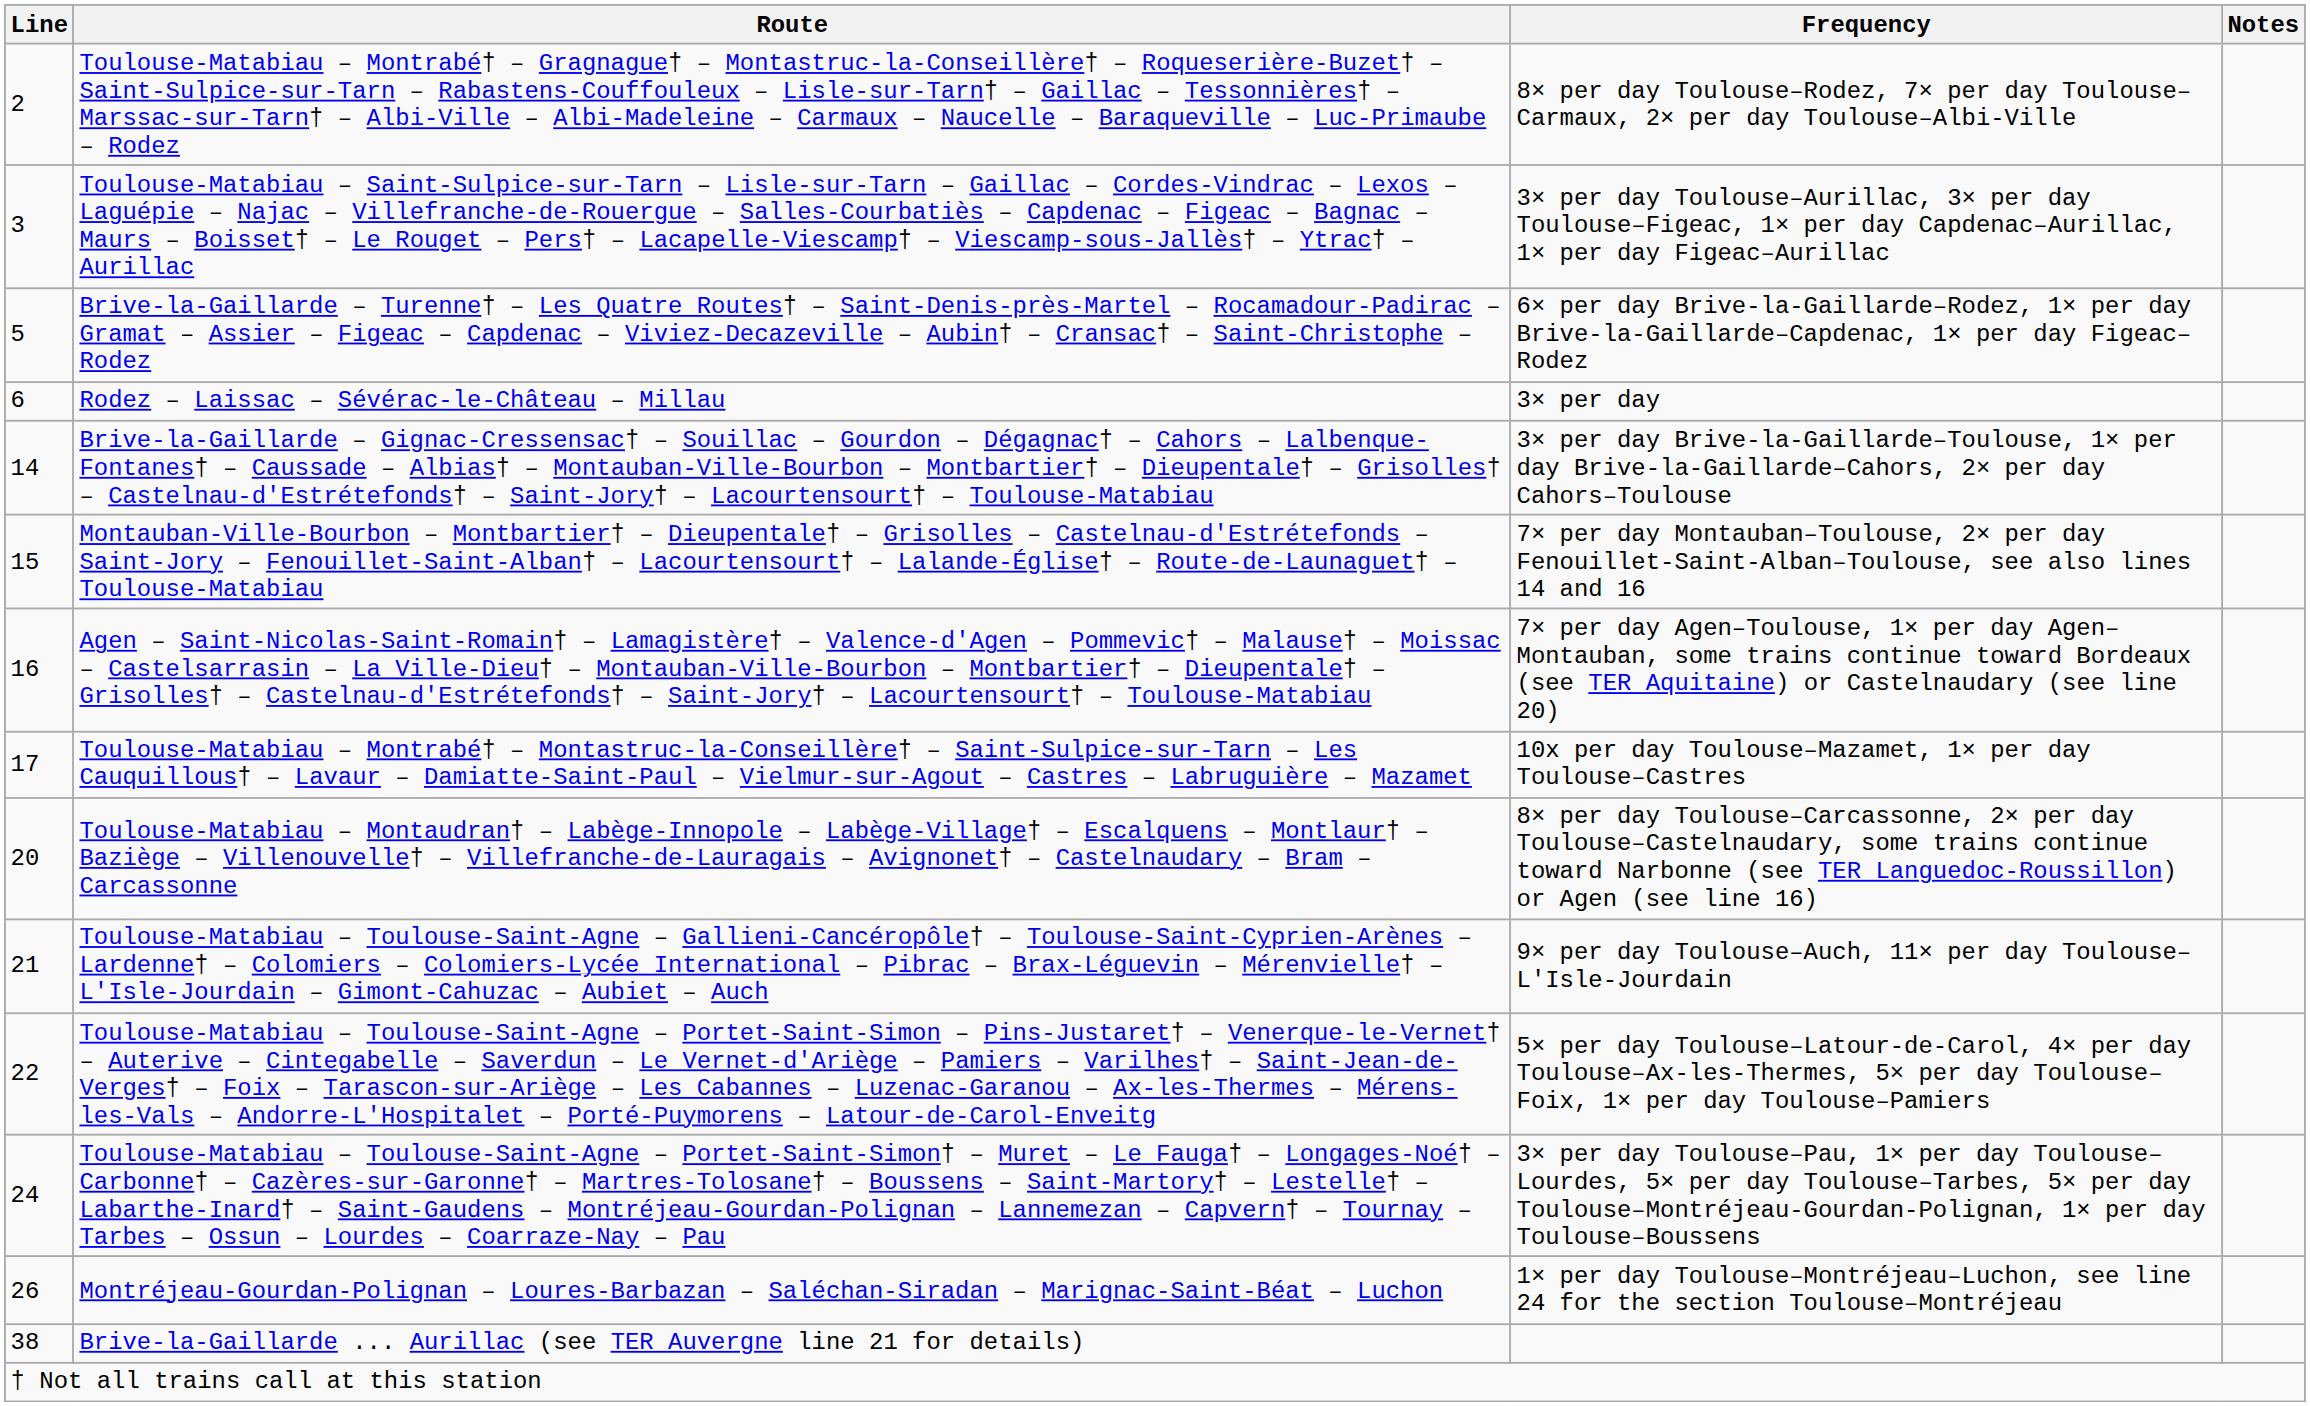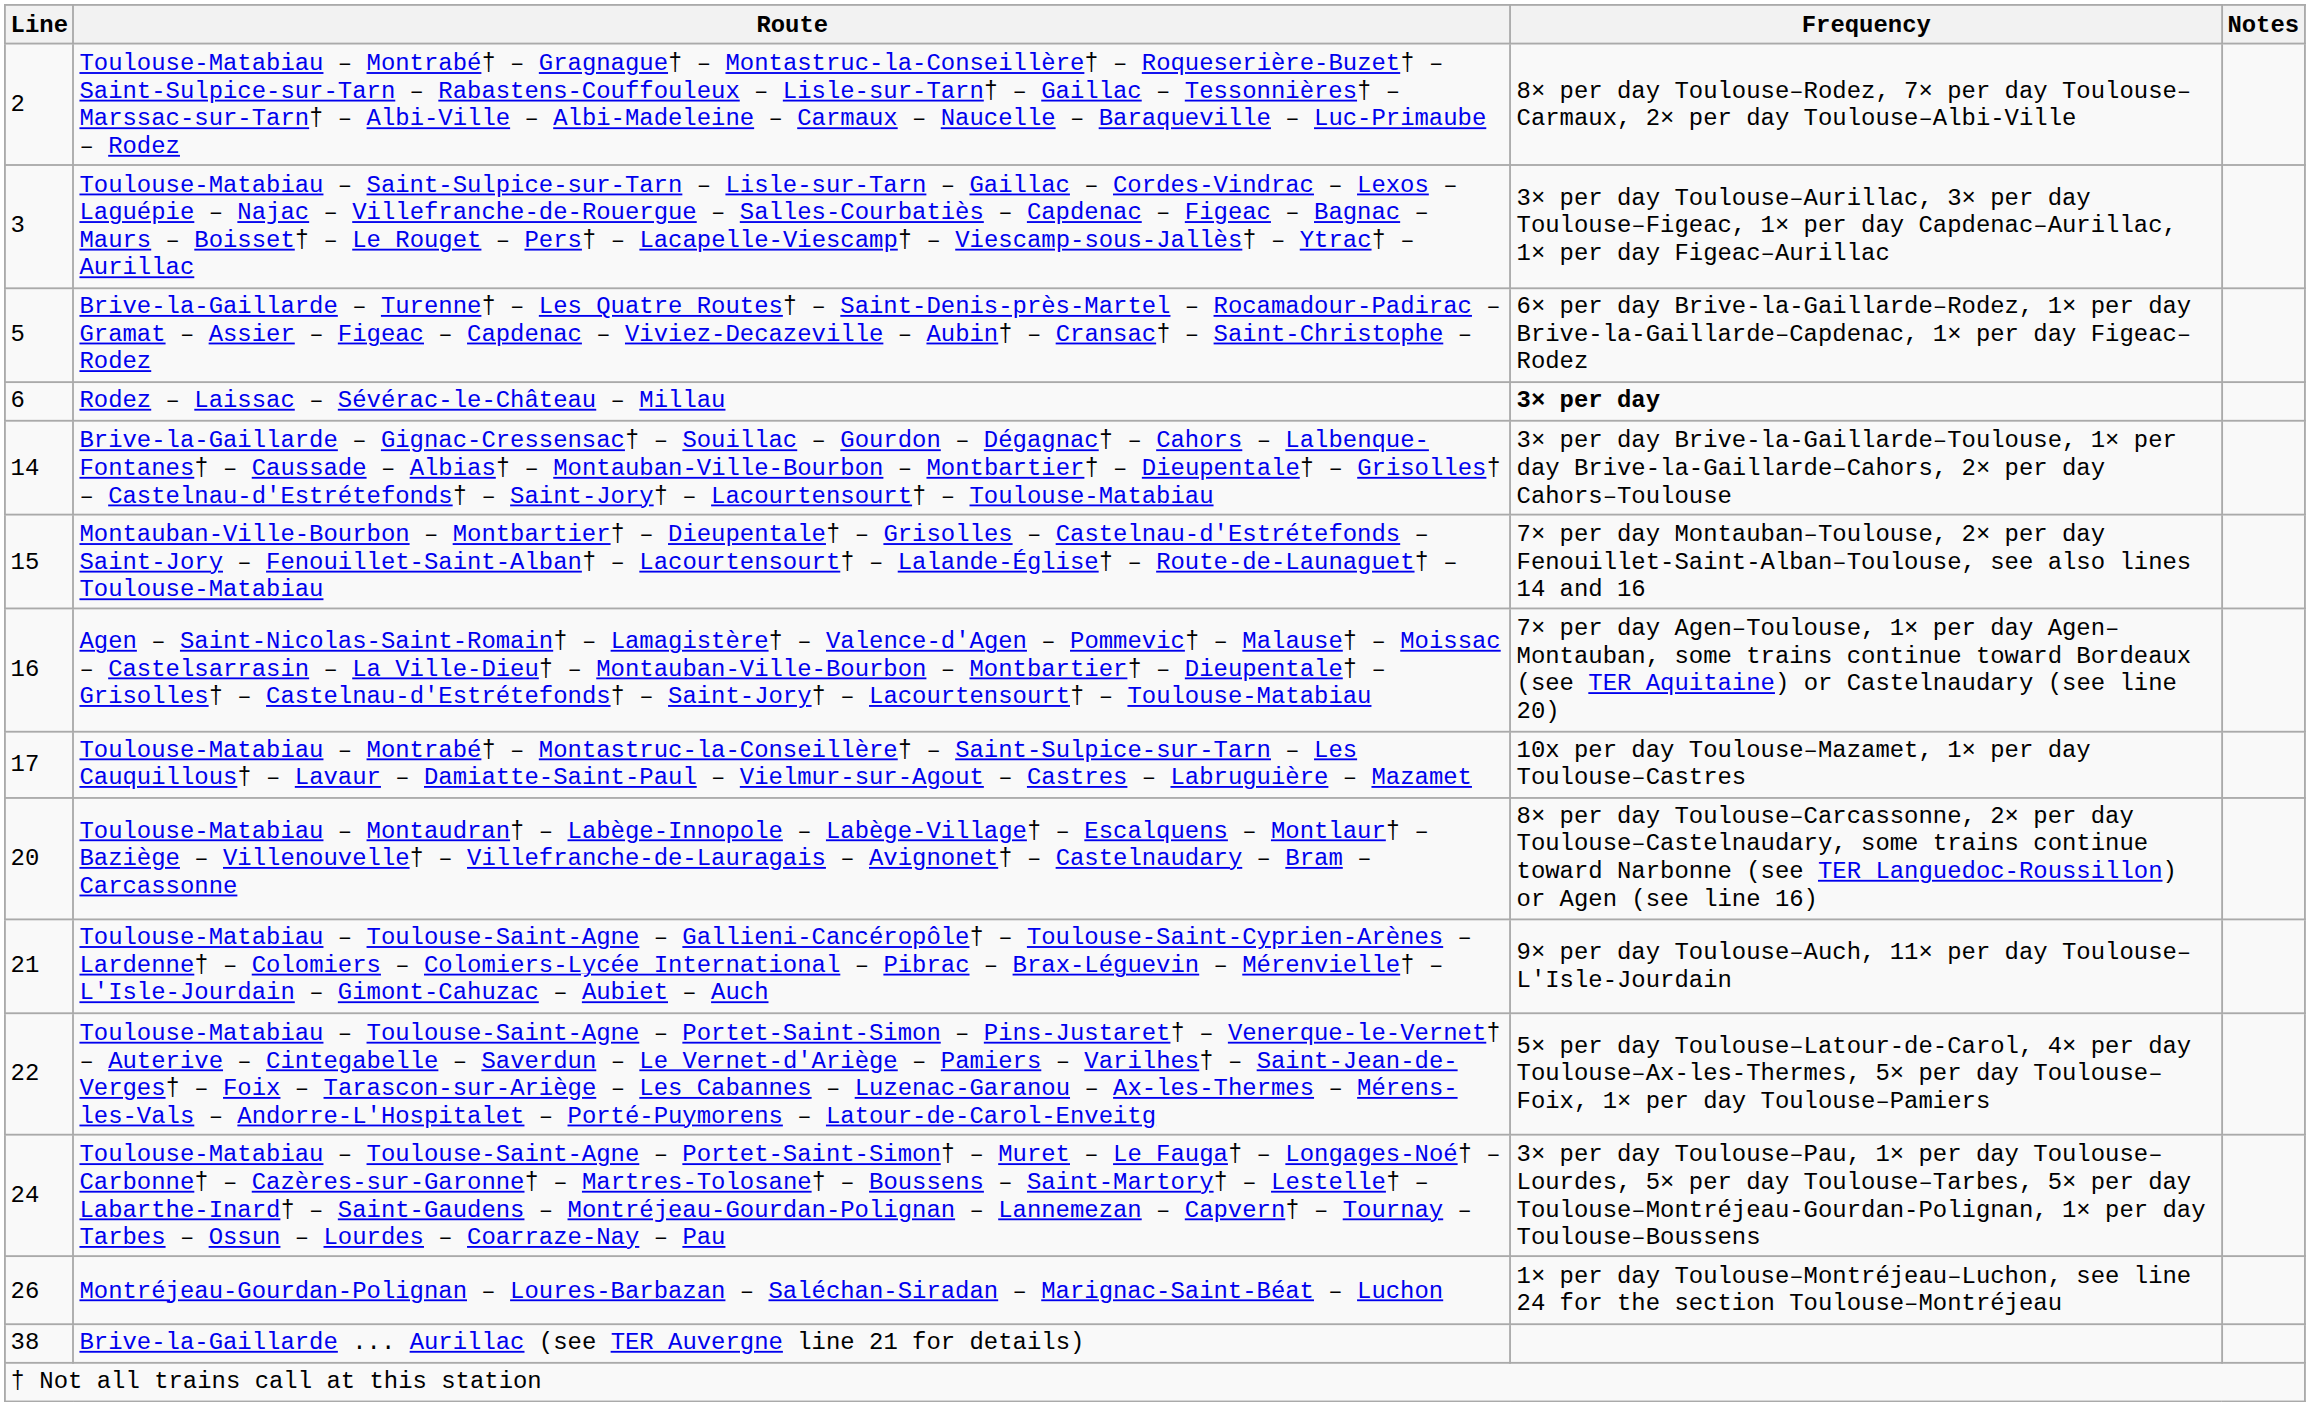Rodez – Laissac – Sévérac-le-Château – Millau | Frequency: normal -> bold
